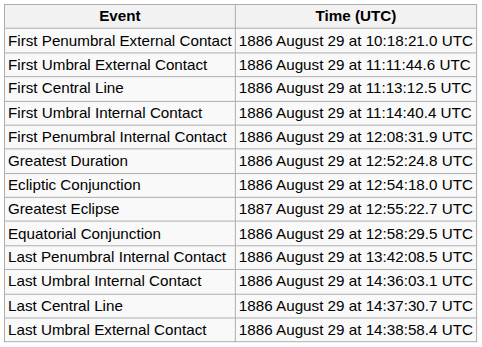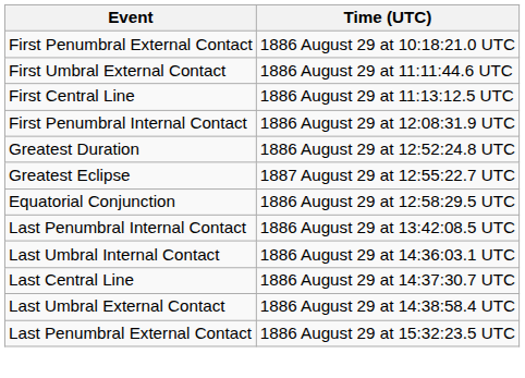- row: First Umbral Internal Contact | 1886 August 29 at 11:14:40.4 UTC
- row: Ecliptic Conjunction | 1886 August 29 at 12:54:18.0 UTC
+ row: Last Penumbral External Contact | 1886 August 29 at 15:32:23.5 UTC
